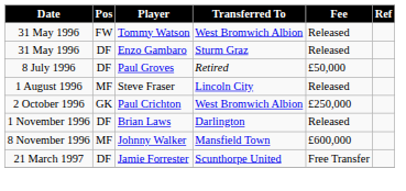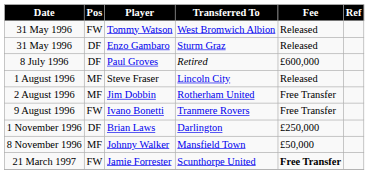Paul Groves | Fee: £50,000 -> £600,000
+ row: 2 August 1996 | MF | Jim Dobbin | Rotherham United | Free Transfer
+ row: 9 August 1996 | FW | Ivano Bonetti | Tranmere Rovers | Free Transfer
- row: 2 October 1996 | GK | Paul Crichton | West Bromwich Albion | £250,000
Brian Laws | Fee: Released -> £250,000
Johnny Walker | Fee: £600,000 -> £50,000
Jamie Forrester | Pos: DF -> FW
Jamie Forrester | Fee: normal -> bold
